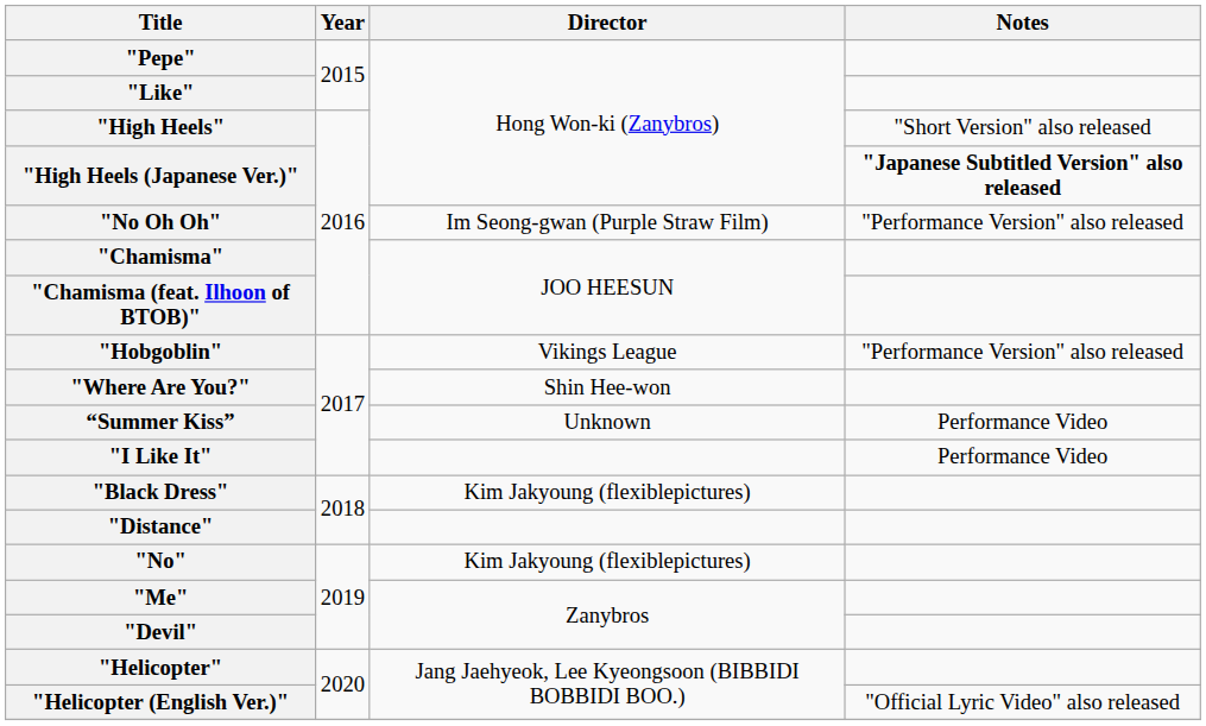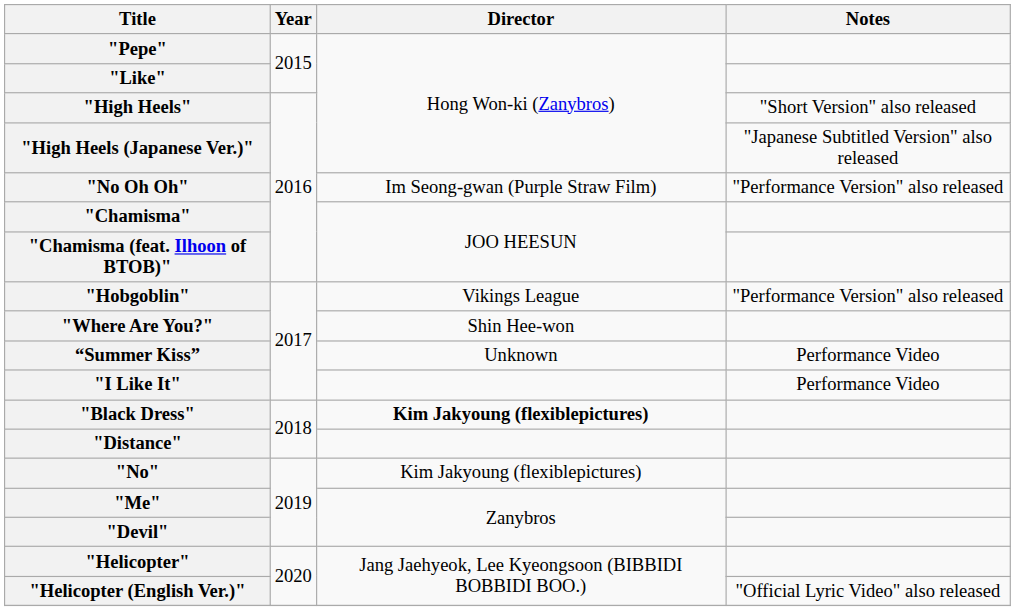"High Heels (Japanese Ver.)" | Notes: bold -> normal
"Black Dress" | Director: normal -> bold
